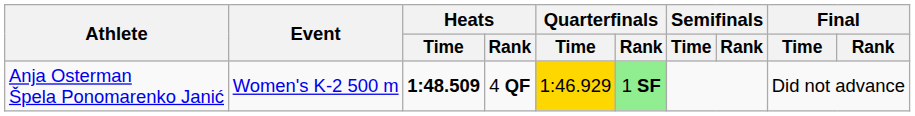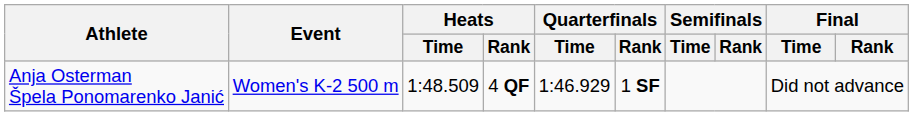Anja Osterman Špela Ponomarenko Janić | Heats / Time: bold -> normal
Anja Osterman Špela Ponomarenko Janić | Quarterfinals / Time: gold background -> no background
Anja Osterman Špela Ponomarenko Janić | Quarterfinals / Rank: lightgreen background -> no background
